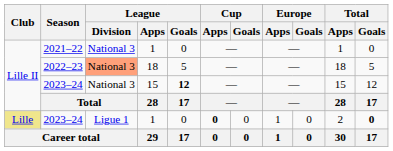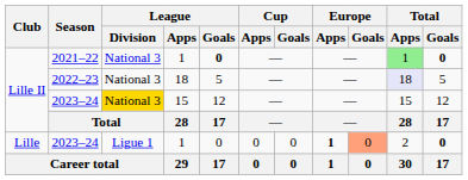2021–22 | League / Goals: normal -> bold
2021–22 | Total / Apps: no background -> lightgreen background
2021–22 | Total / Goals: normal -> bold
2022–23 | League / Division: lightsalmon background -> no background
2022–23 | Total / Apps: no background -> lavender background
2023–24 / 15 | League / Division: no background -> gold background
2023–24 / 15 | League / Goals: bold -> normal
2023–24 / 1 | Club: khaki background -> no background
2023–24 / 1 | Cup / Apps: bold -> normal
2023–24 / 1 | Europe / Apps: normal -> bold
2023–24 / 1 | Europe / Goals: no background -> lightsalmon background
